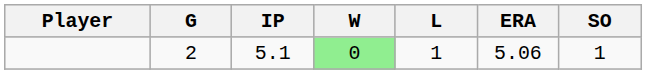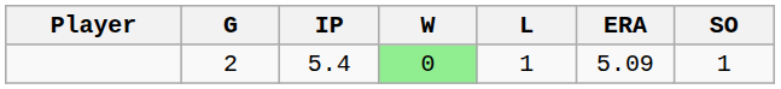row 2 | IP: 5.1 -> 5.4
row 2 | ERA: 5.06 -> 5.09
